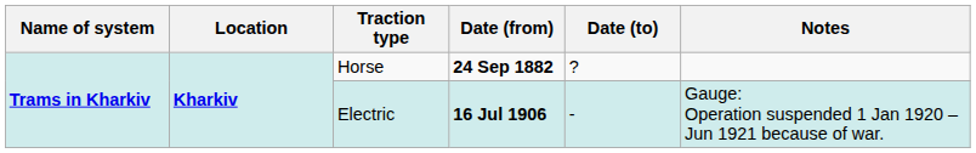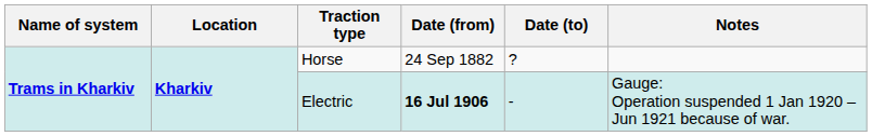Horse | Date (from): bold -> normal
